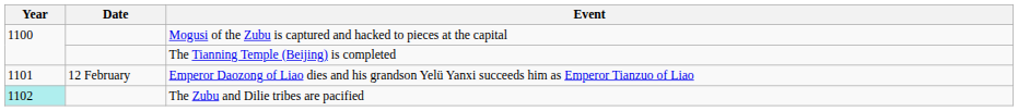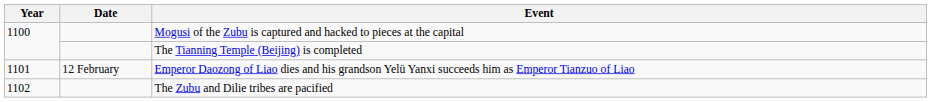The Zubu and Dilie tribes are pacified | Year: paleturquoise background -> no background
